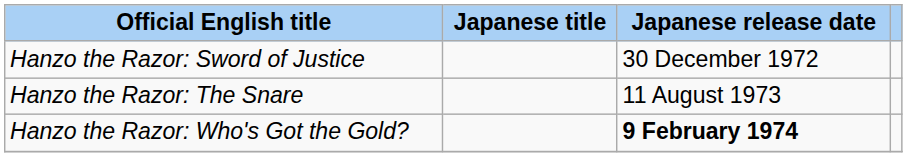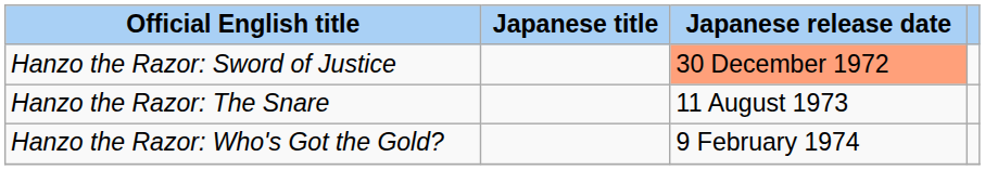Hanzo the Razor: Sword of Justice | Japanese release date: no background -> lightsalmon background
Hanzo the Razor: Who's Got the Gold? | Japanese release date: bold -> normal
